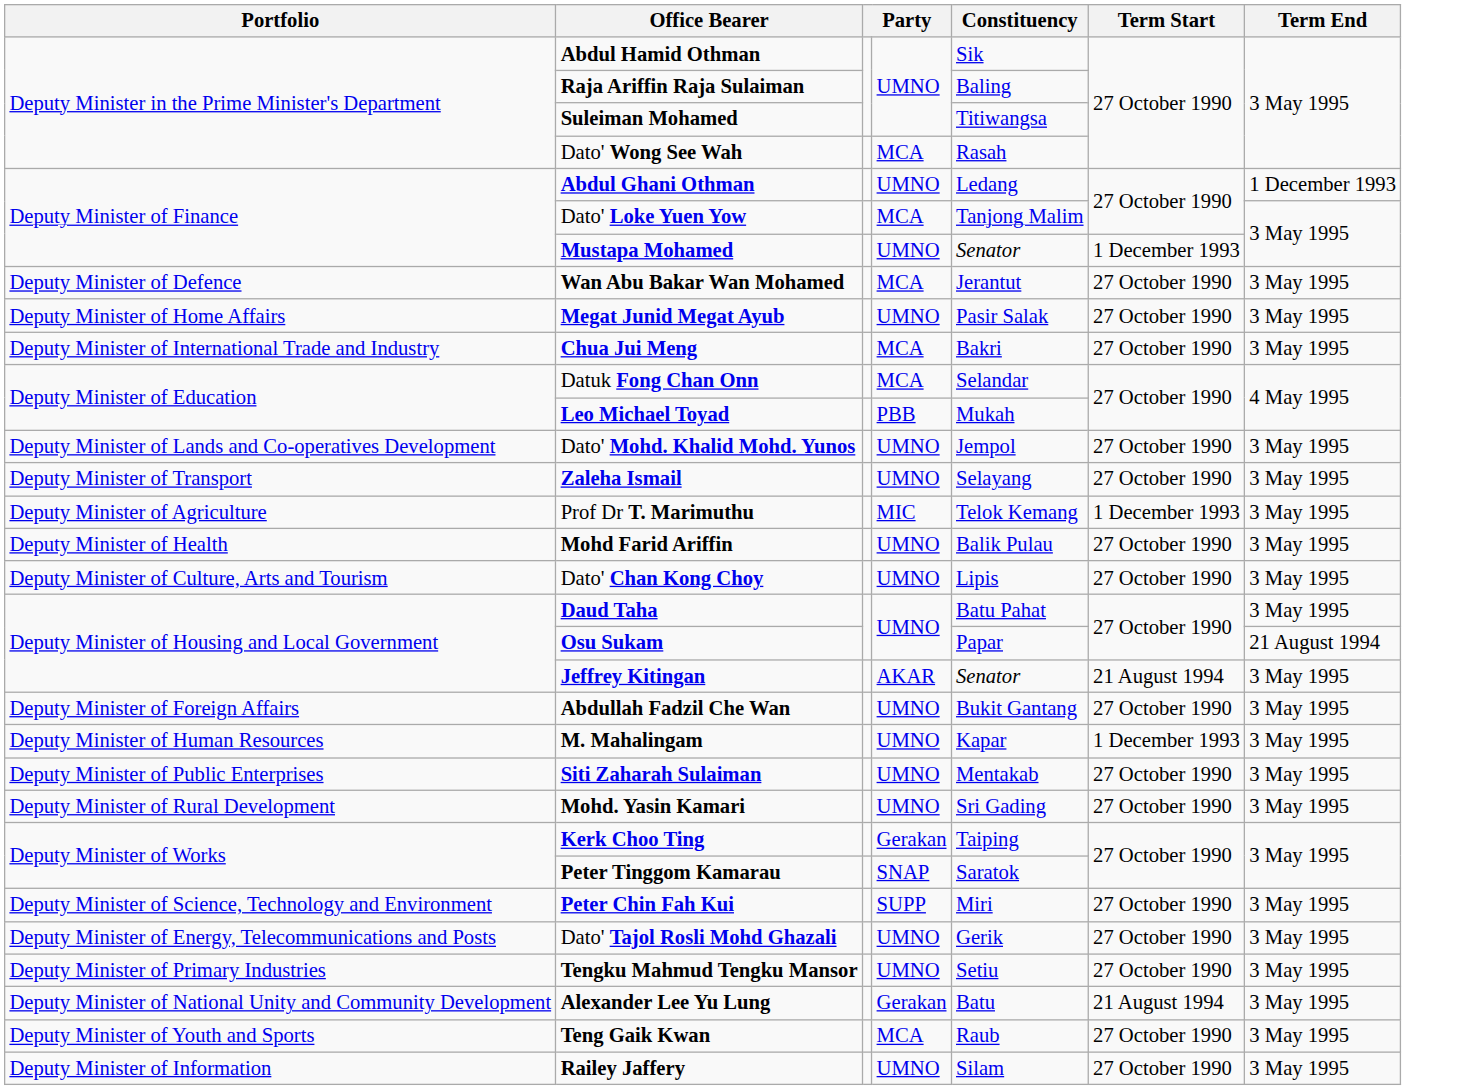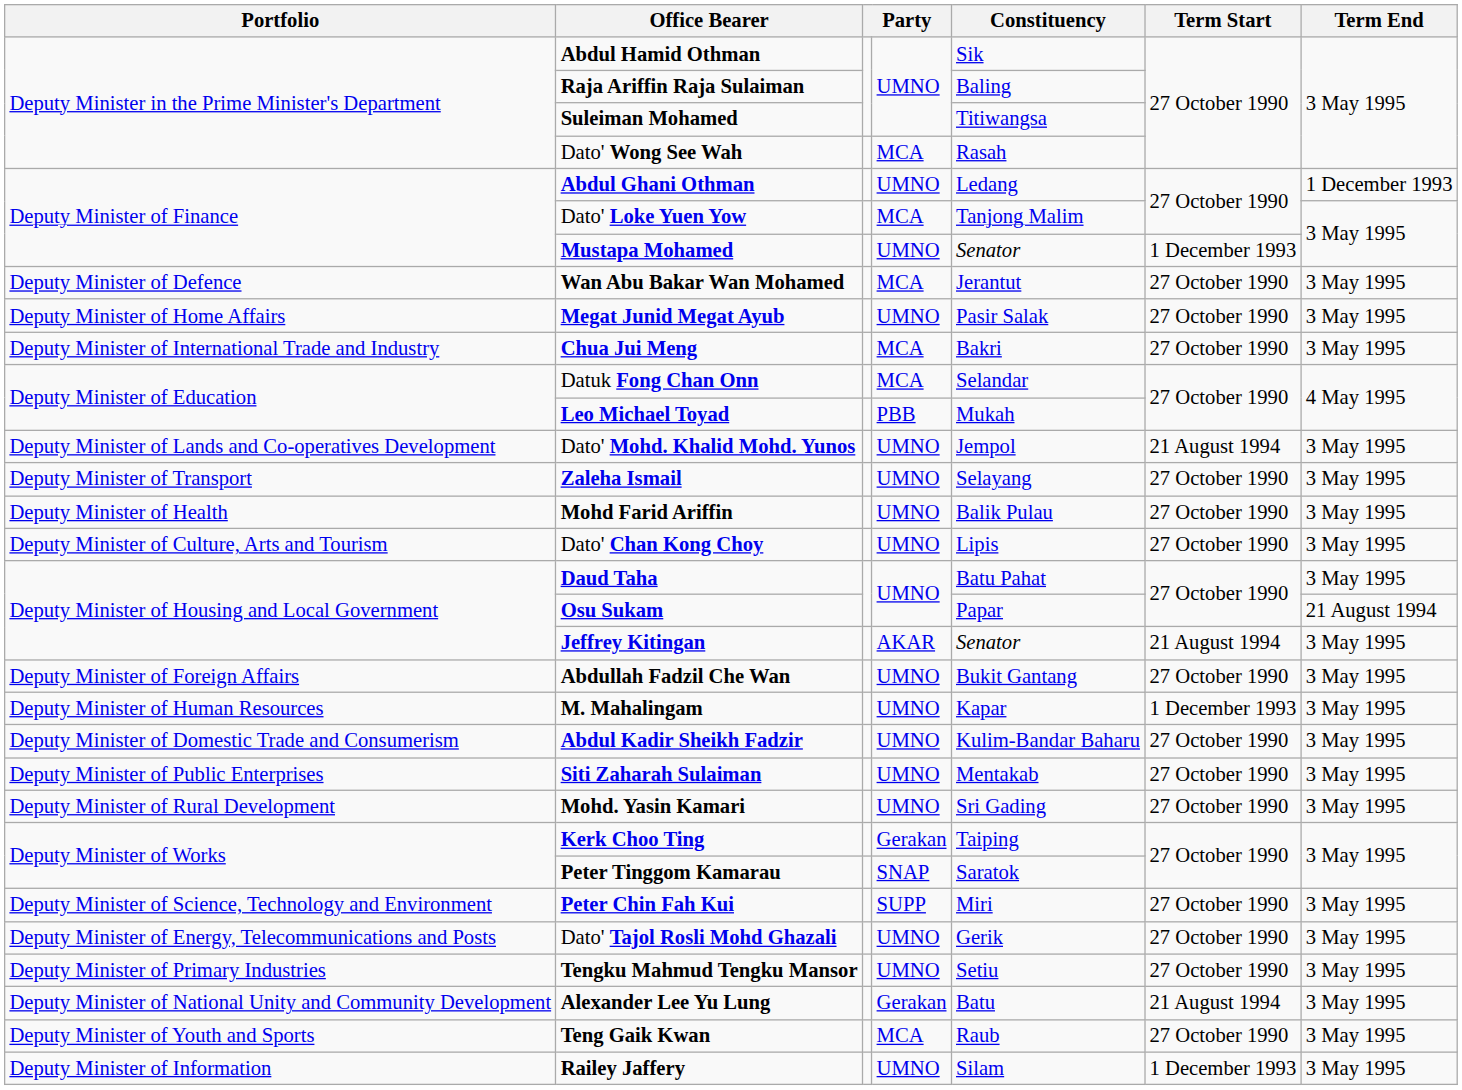Dato' Mohd. Khalid Mohd. Yunos | Term Start: 27 October 1990 -> 21 August 1994
- row: Deputy Minister of Agriculture | Prof Dr T. Marimuthu | MIC | Telok Kemang | 1 December 1993 | 3 May 1995
+ row: Deputy Minister of Domestic Trade and Consumerism | Abdul Kadir Sheikh Fadzir | UMNO | Kulim-Bandar Baharu | 27 October 1990 | 3 May 1995
Railey Jaffery | Term Start: 27 October 1990 -> 1 December 1993
